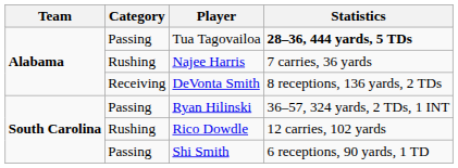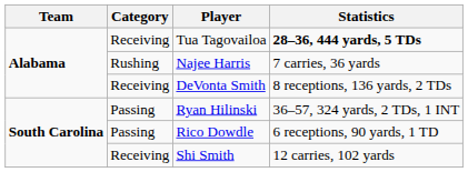Tua Tagovailoa | Category: Passing -> Receiving
Rico Dowdle | Category: Rushing -> Passing
Rico Dowdle | Statistics: 12 carries, 102 yards -> 6 receptions, 90 yards, 1 TD
Shi Smith | Category: Passing -> Receiving
Shi Smith | Statistics: 6 receptions, 90 yards, 1 TD -> 12 carries, 102 yards
